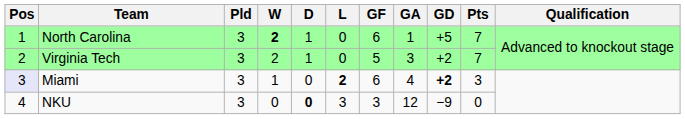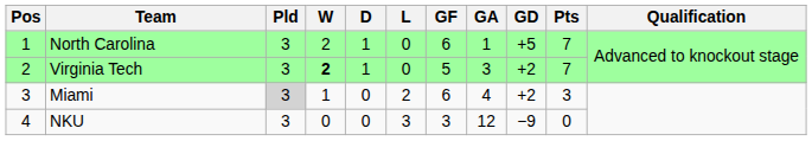North Carolina | W: bold -> normal
Virginia Tech | W: normal -> bold
Miami | Pos: lavender background -> no background
Miami | Pld: no background -> lightgrey background
Miami | L: bold -> normal
Miami | GD: bold -> normal
NKU | D: bold -> normal
